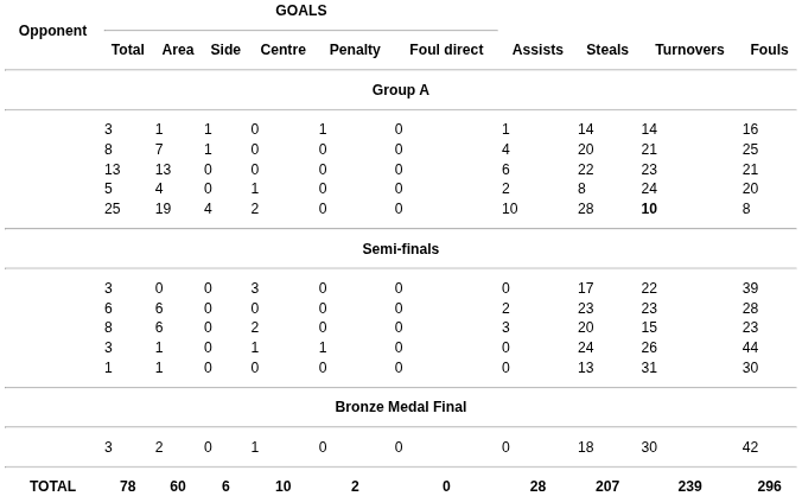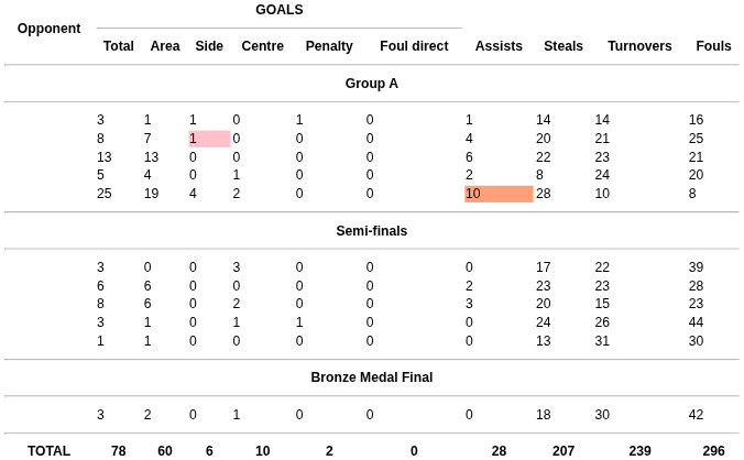7 | GOALS / Side: no background -> pink background
19 | Assists: no background -> lightsalmon background
19 | Turnovers: bold -> normal
